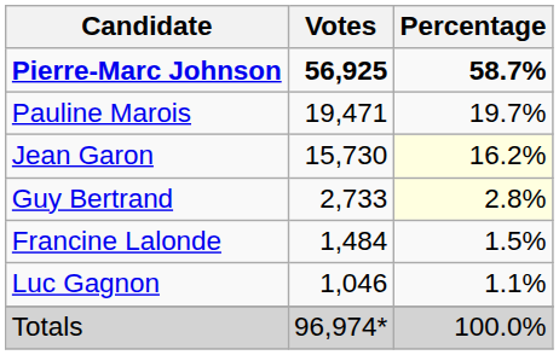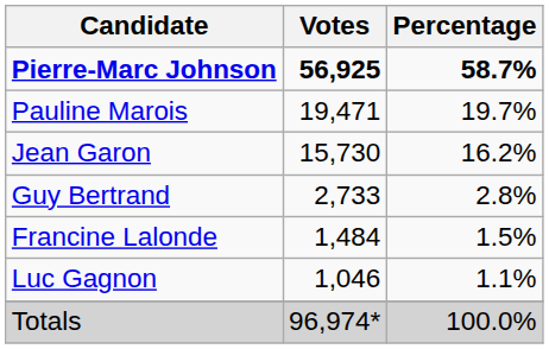Jean Garon | Percentage: lightyellow background -> no background
Guy Bertrand | Percentage: lightyellow background -> no background
